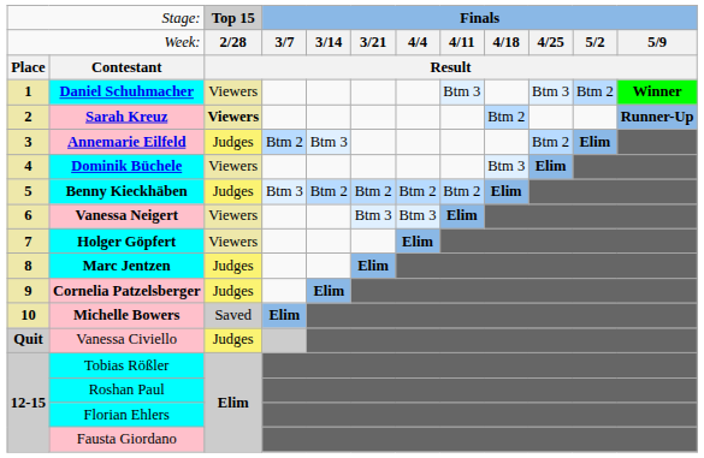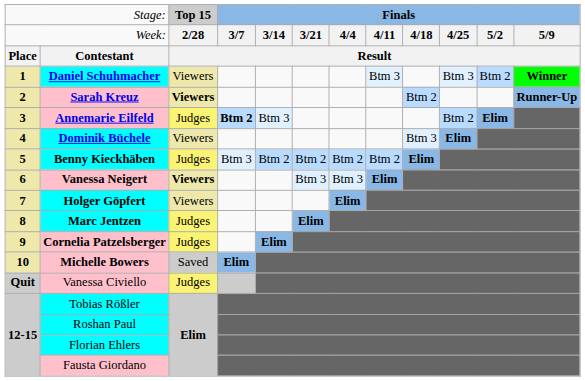Annemarie Eilfeld | column 4: normal -> bold
Vanessa Neigert | column 3: normal -> bold
